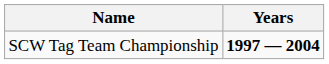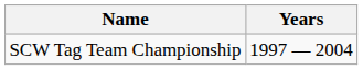SCW Tag Team Championship | Years: bold -> normal
